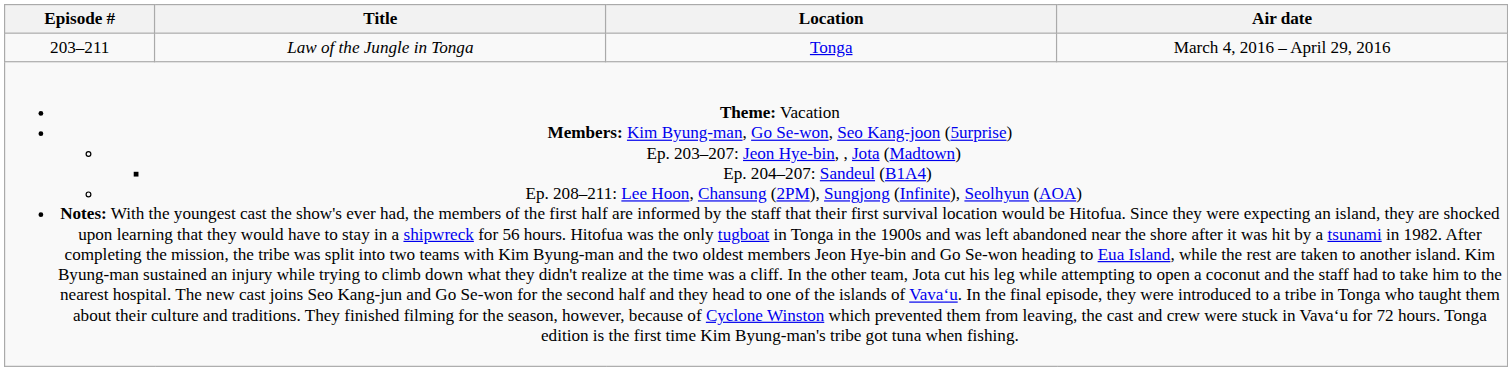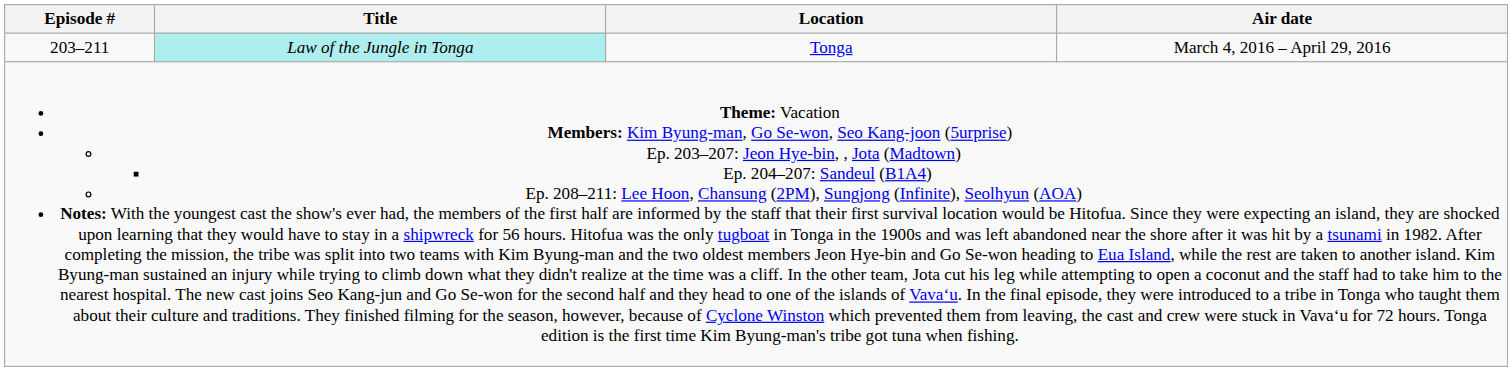203–211 | Title: no background -> paleturquoise background
